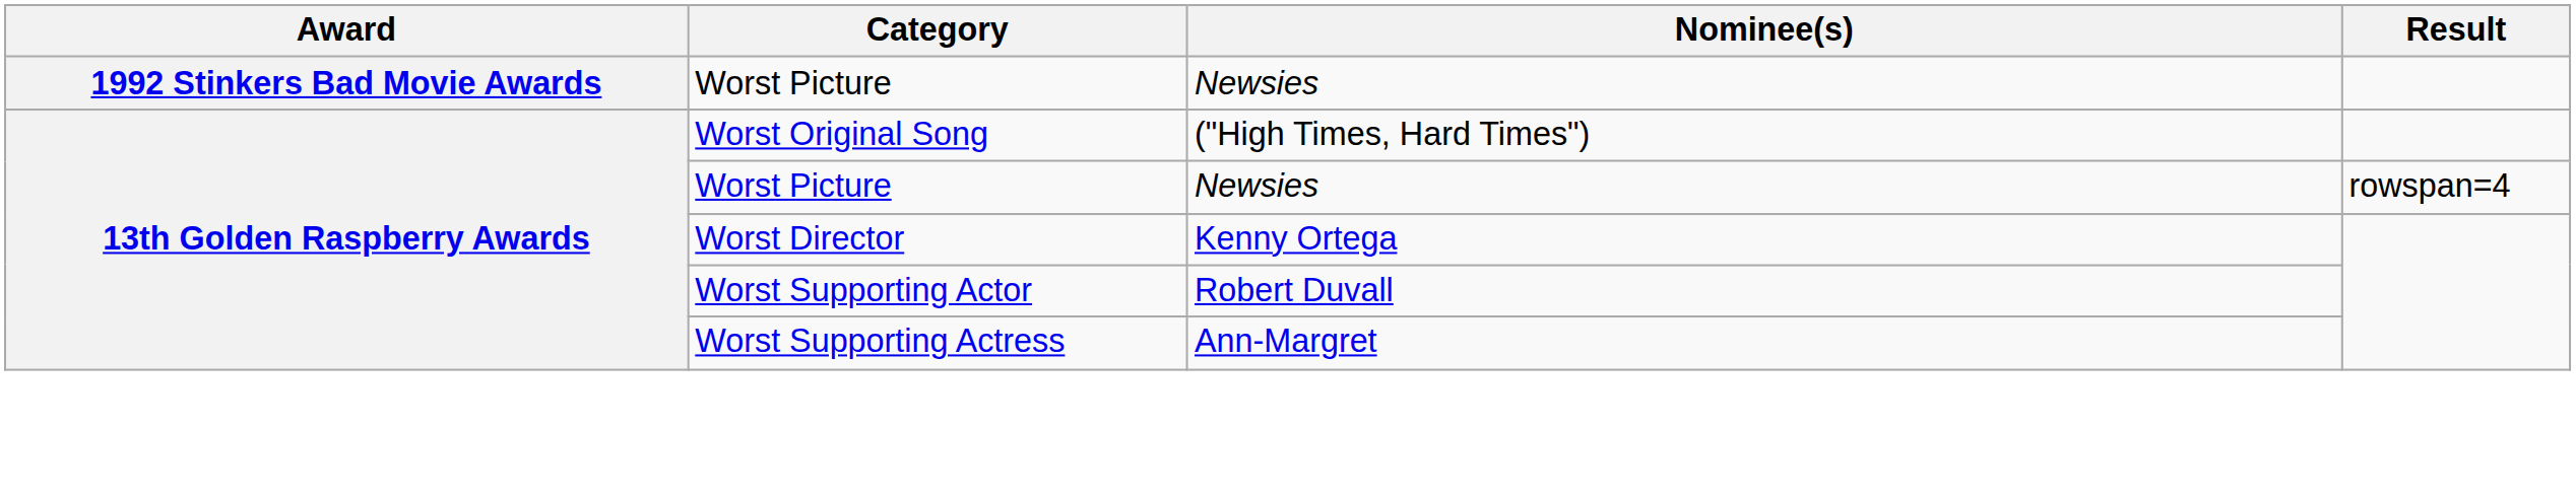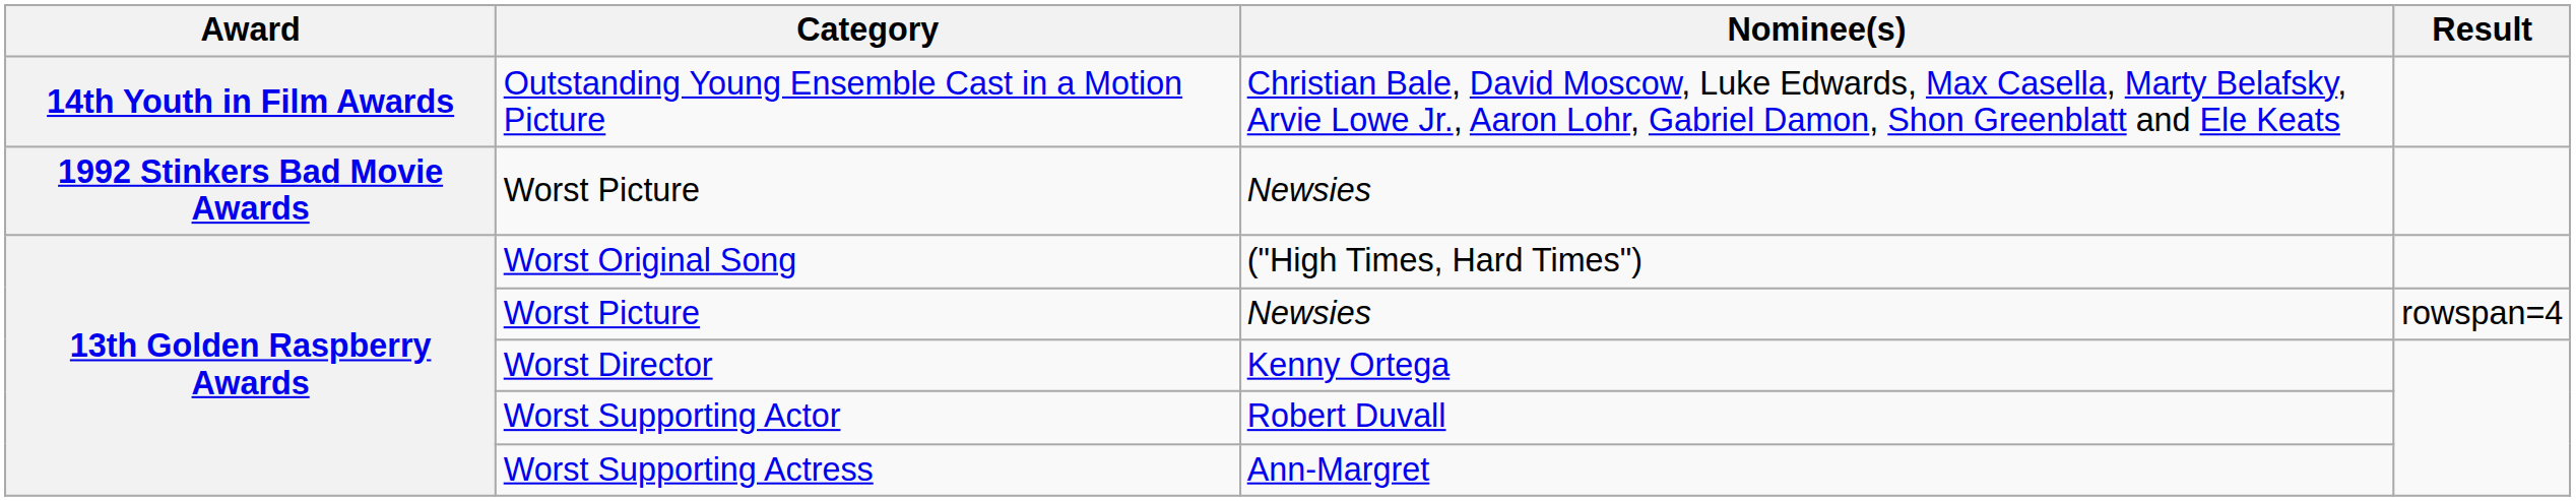+ row: 14th Youth in Film Awards | Outstanding Young Ensemble Cast in a Motion Picture | Christian Bale, David Moscow, Luke Edwards, Max Casella, Marty Belafsky, Arvie Lowe Jr., Aaron Lohr, Gabriel Damon, Shon Greenblatt and Ele Keats
